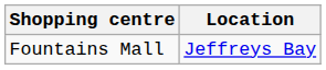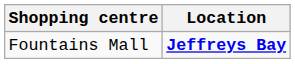Fountains Mall | Location: normal -> bold
